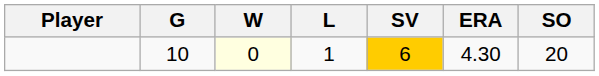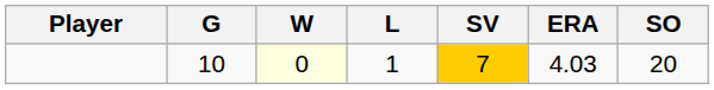row 2 | SV: 6 -> 7
row 2 | ERA: 4.30 -> 4.03
